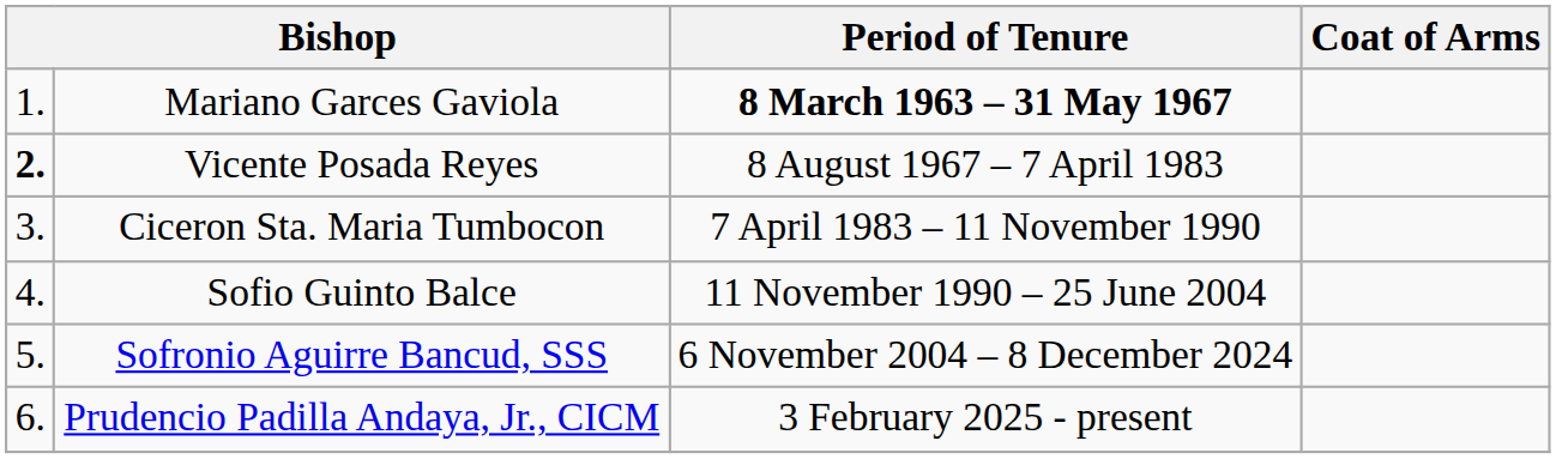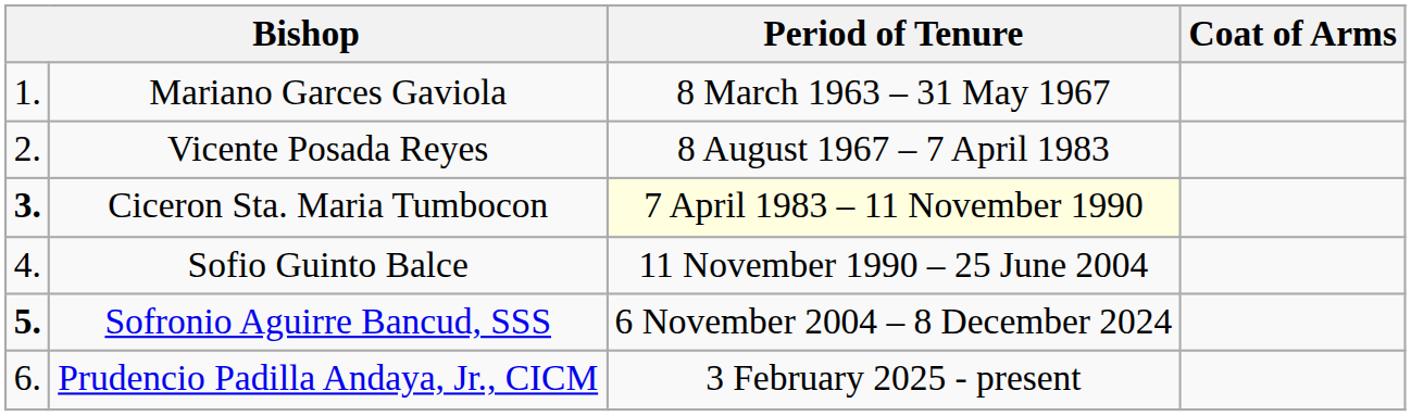Mariano Garces Gaviola | Period of Tenure: bold -> normal
Vicente Posada Reyes | column 1: bold -> normal
Ciceron Sta. Maria Tumbocon | column 1: normal -> bold
Ciceron Sta. Maria Tumbocon | Period of Tenure: no background -> lightyellow background
Sofronio Aguirre Bancud, SSS | column 1: normal -> bold
